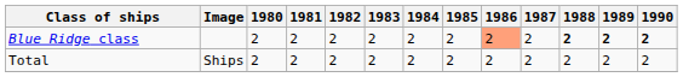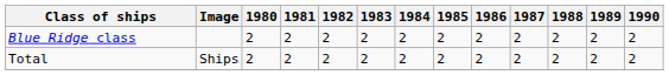Blue Ridge class | 1986: lightsalmon background -> no background
Blue Ridge class | 1988: bold -> normal
Blue Ridge class | 1989: bold -> normal
Blue Ridge class | 1990: bold -> normal
